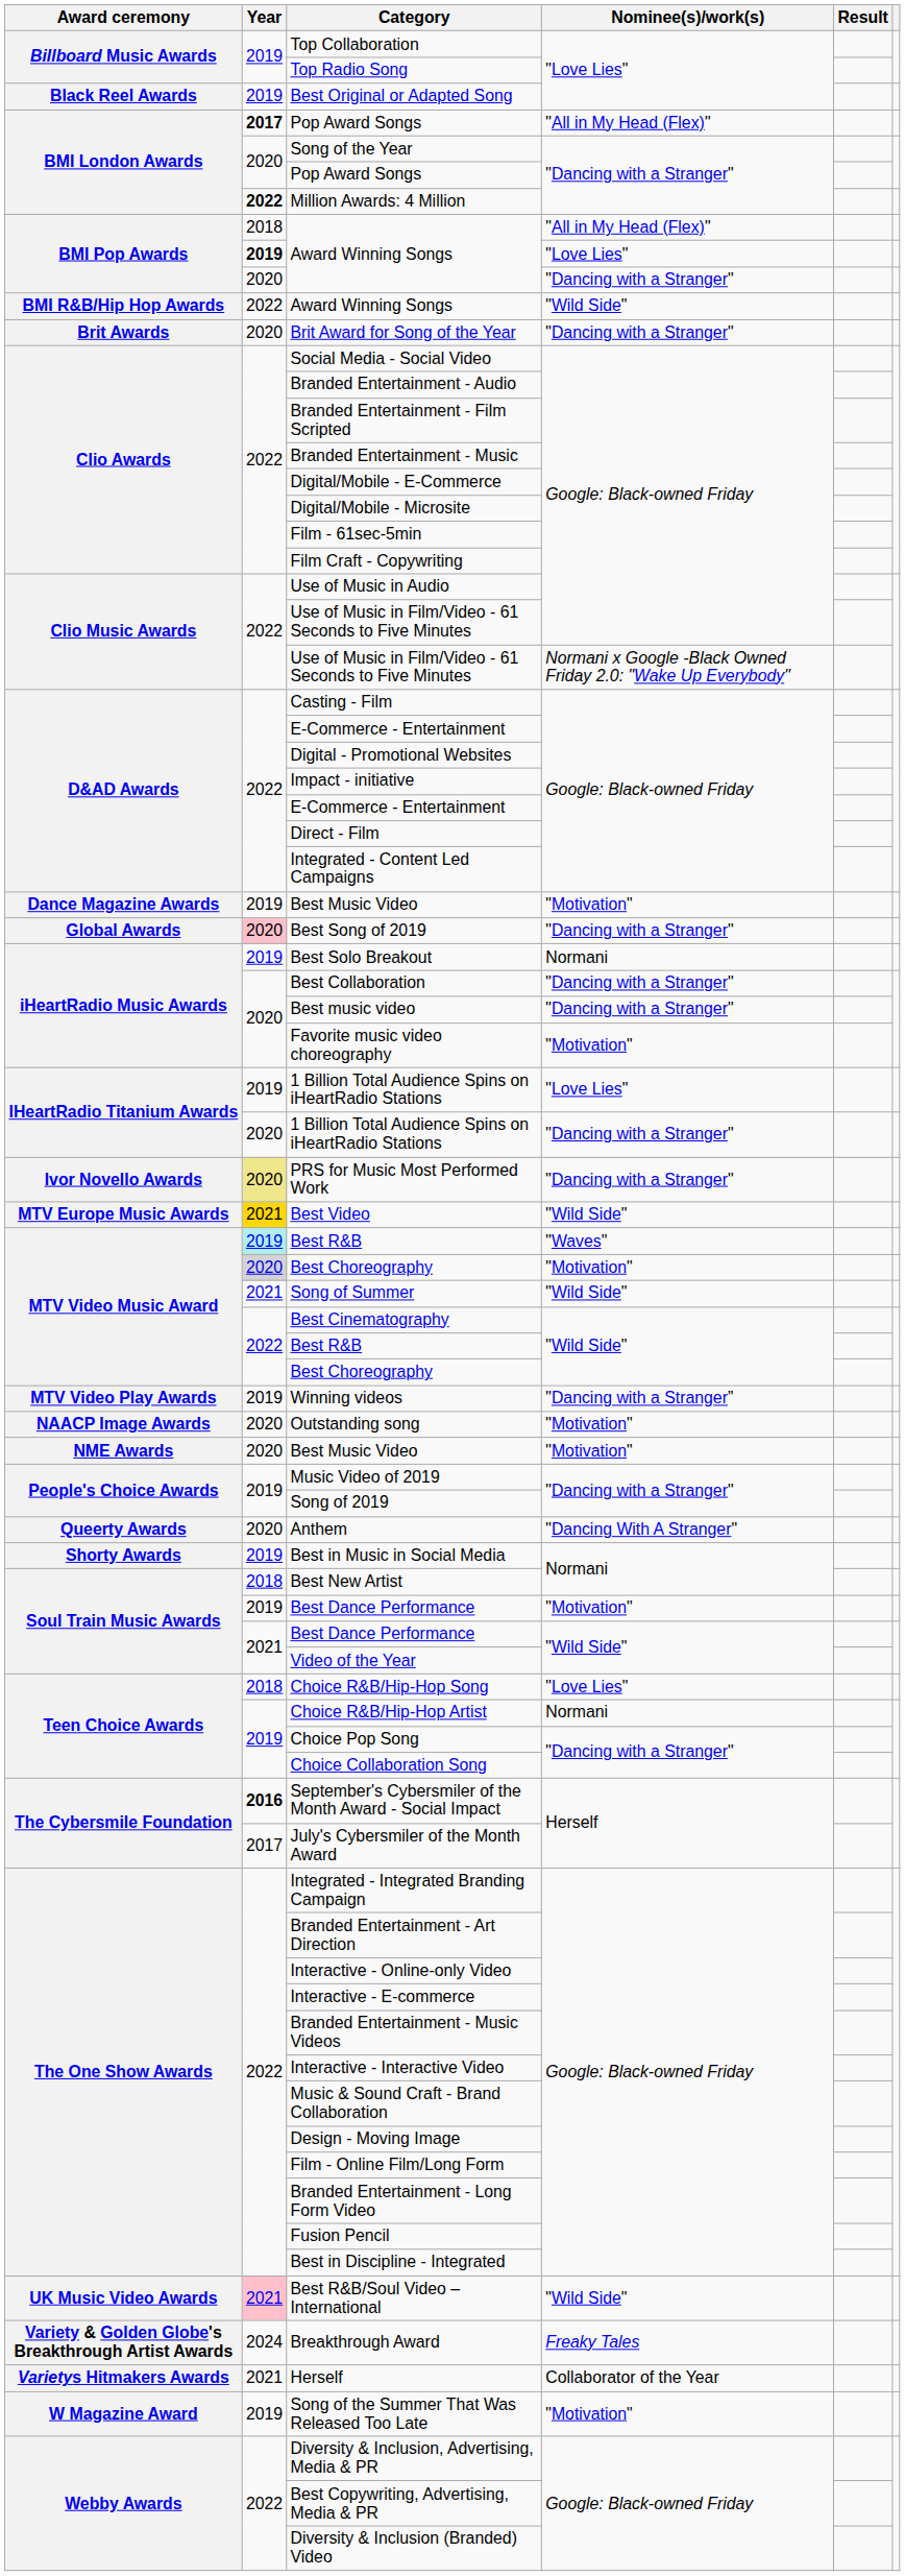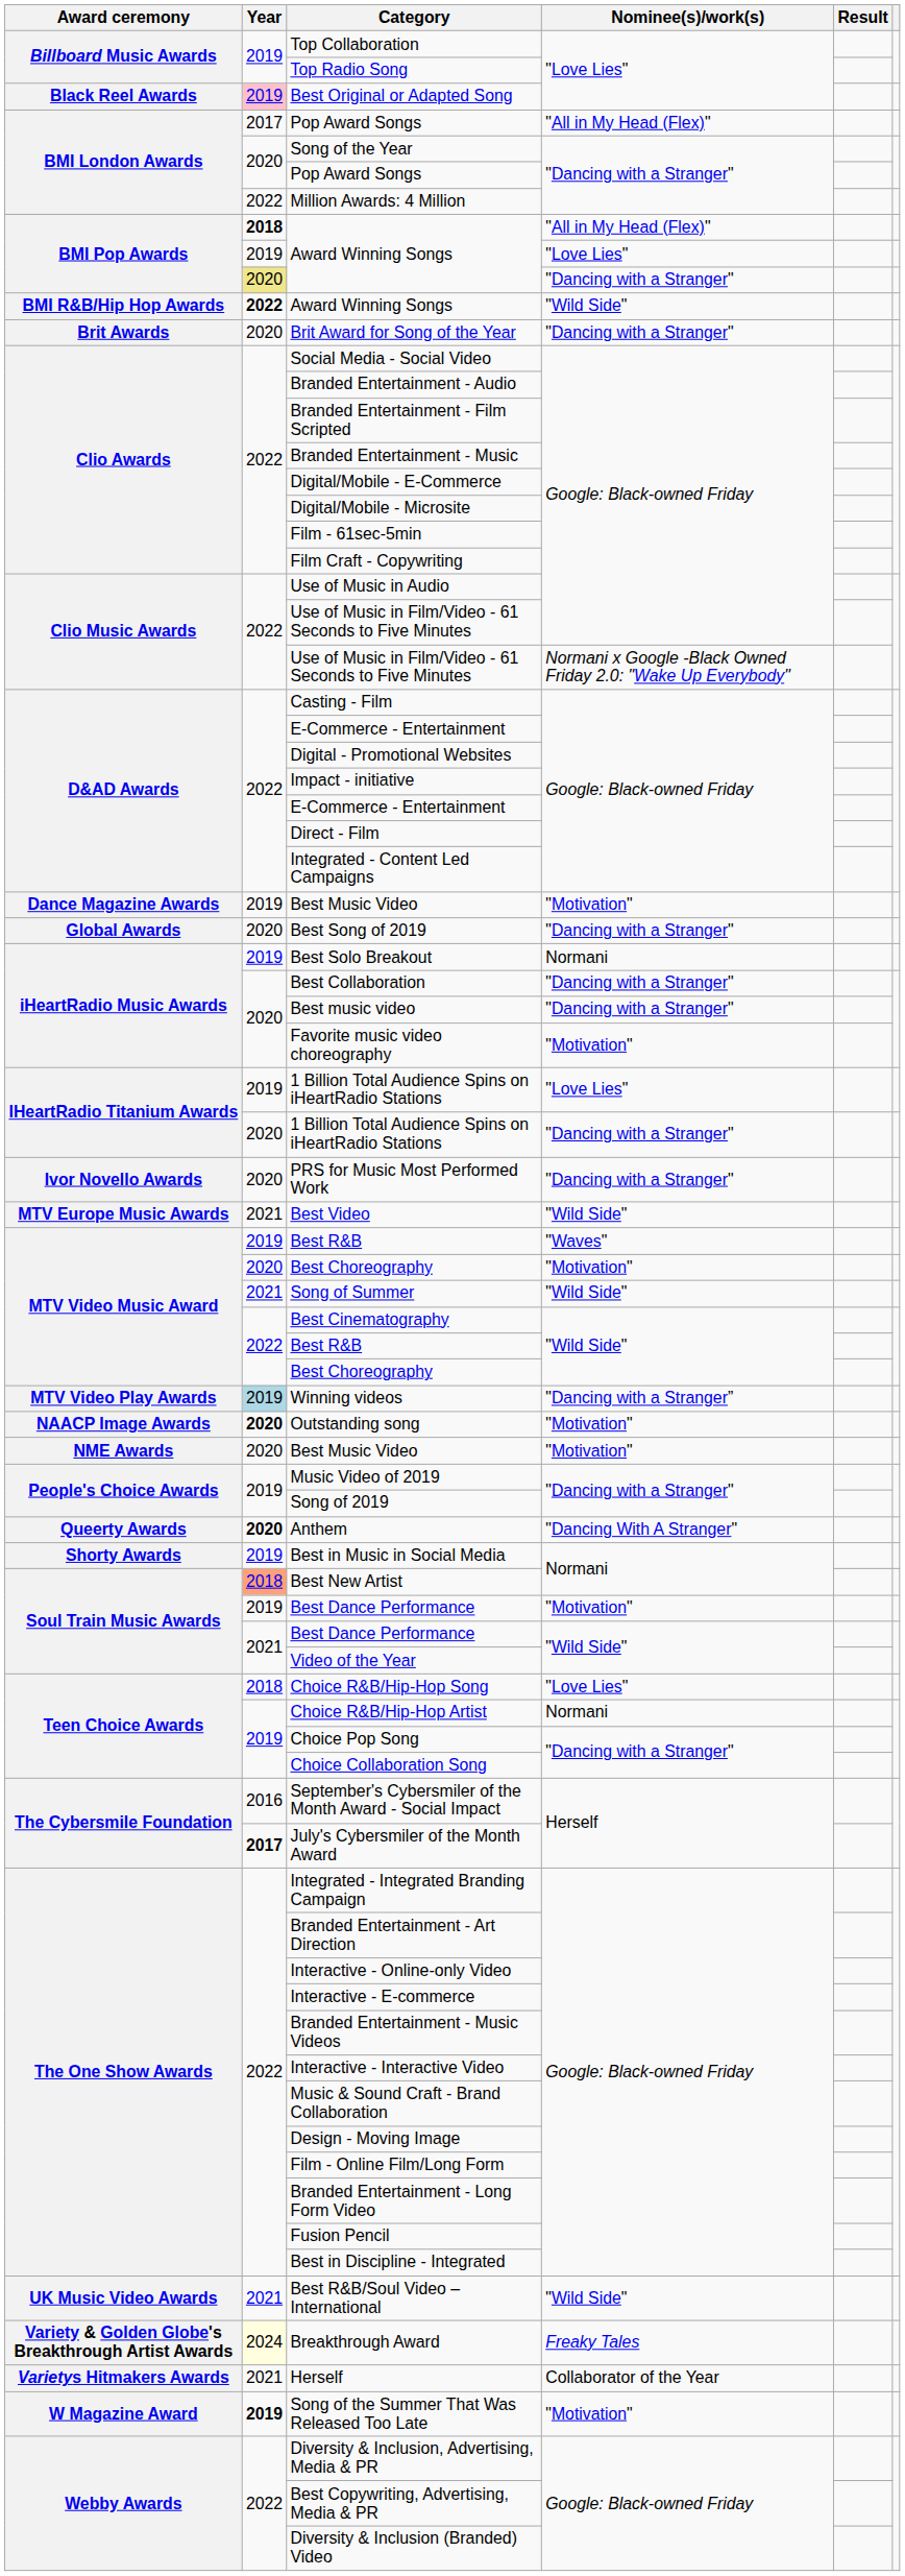Best Original or Adapted Song | Year: no background -> pink background
Pop Award Songs / "All in My Head (Flex)" | Year: bold -> normal
Million Awards: 4 Million | Year: bold -> normal
Award Winning Songs / "All in My Head (Flex)" | Year: normal -> bold
Award Winning Songs / "Love Lies" | Year: bold -> normal
Award Winning Songs / "Dancing with a Stranger" | Year: no background -> khaki background
Award Winning Songs / "Wild Side" | Year: normal -> bold
Best Song of 2019 | Year: pink background -> no background
PRS for Music Most Performed Work | Year: khaki background -> no background
Best Video | Year: gold background -> no background
Best R&B / "Waves" | Year: paleturquoise background -> no background
Best Choreography / "Motivation" | Year: lightgrey background -> no background
Winning videos | Year: no background -> lightblue background
Outstanding song | Year: normal -> bold
Anthem | Year: normal -> bold
Best New Artist | Year: no background -> lightsalmon background
September's Cybersmiler of the Month Award - Social Impact | Year: bold -> normal
July's Cybersmiler of the Month Award | Year: normal -> bold
Best R&B/Soul Video – International | Year: pink background -> no background
Breakthrough Award | Year: no background -> lightyellow background
Song of the Summer That Was Released Too Late | Year: normal -> bold
